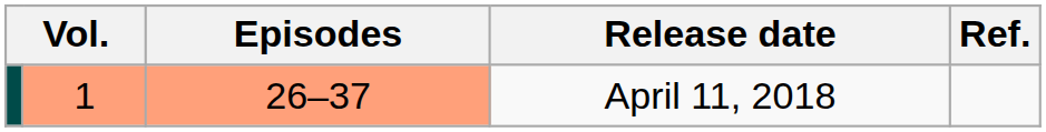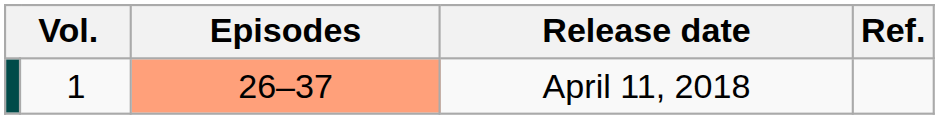April 11, 2018 | column 2: lightsalmon background -> no background
